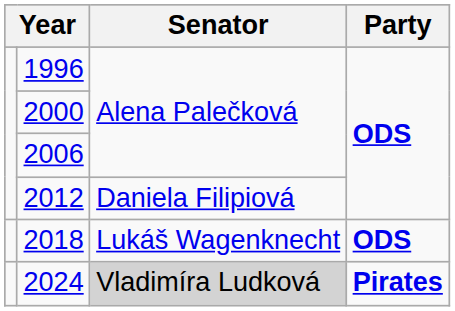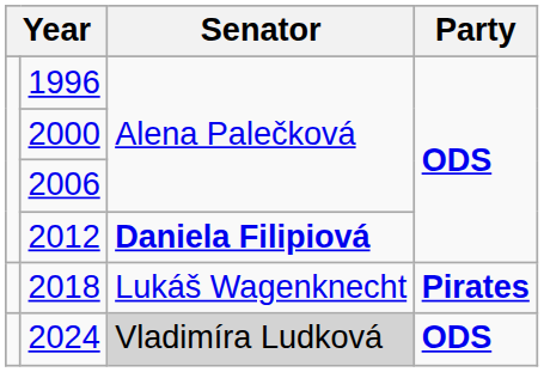2012 | Senator: normal -> bold
2018 | Party: ODS -> Pirates
2024 | Party: Pirates -> ODS
